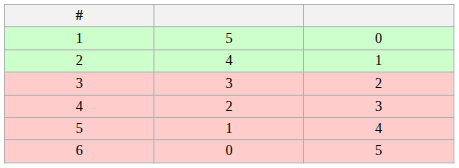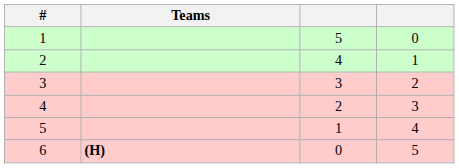+ column: Teams | (H)
